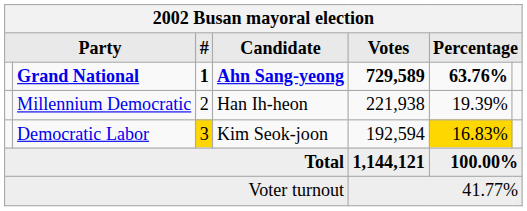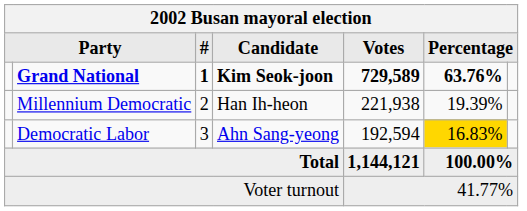Grand National | Candidate: Ahn Sang-yeong -> Kim Seok-joon
Democratic Labor | #: gold background -> no background
Democratic Labor | Candidate: Kim Seok-joon -> Ahn Sang-yeong
